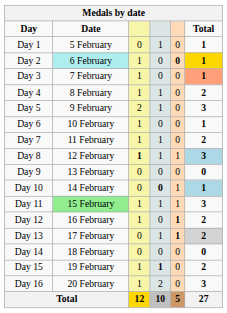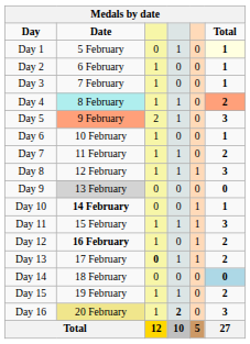Day 1 | Total: no background -> lightyellow background
Day 2 | Date: paleturquoise background -> no background
Day 2 | column 5: bold -> normal
Day 2 | Total: gold background -> no background
Day 3 | Total: lightsalmon background -> no background
Day 4 | Date: no background -> paleturquoise background
Day 4 | Total: no background -> lightsalmon background
Day 5 | Date: no background -> lightsalmon background
Day 8 | column 3: bold -> normal
Day 8 | Total: lightblue background -> no background
Day 9 | Date: no background -> lightgrey background
Day 10 | Date: normal -> bold
Day 10 | column 4: bold -> normal
Day 10 | Total: lightblue background -> no background
Day 11 | Date: lightgreen background -> no background
Day 12 | Date: normal -> bold
Day 12 | column 5: bold -> normal
Day 13 | column 3: normal -> bold
Day 13 | column 5: bold -> normal
Day 13 | Total: lightgrey background -> no background
Day 14 | Total: no background -> lightblue background
Day 15 | column 4: bold -> normal
Day 16 | Date: no background -> khaki background
Day 16 | column 4: normal -> bold
